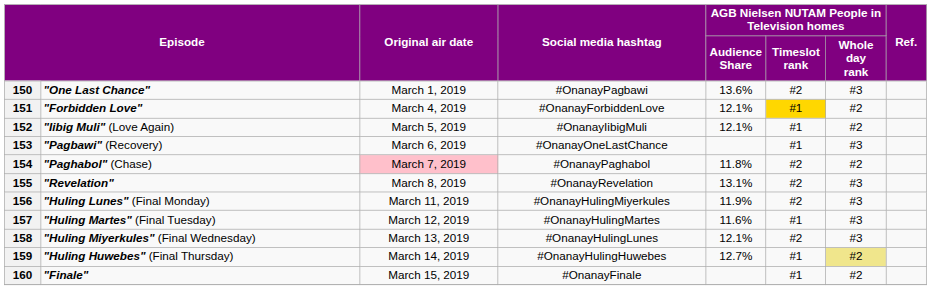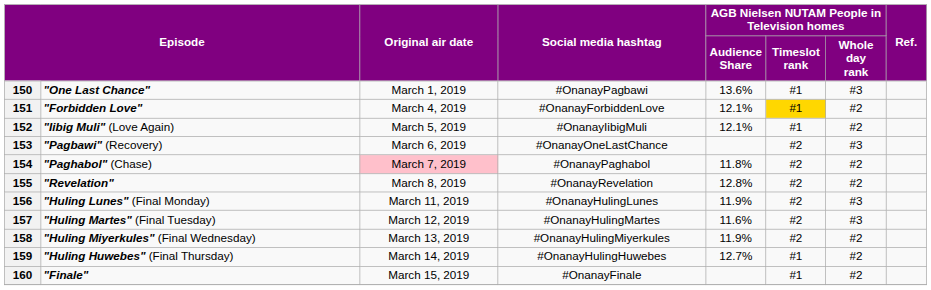150 | AGB Nielsen NUTAM People in Television homes / Timeslot rank: #2 -> #1
153 | AGB Nielsen NUTAM People in Television homes / Timeslot rank: #1 -> #2
155 | column 5: 13.1% -> 12.8%
155 | column 7: #3 -> #2
156 | Social media hashtag: #OnanayHulingMiyerkules -> #OnanayHulingLunes
157 | AGB Nielsen NUTAM People in Television homes / Timeslot rank: #1 -> #2
158 | Social media hashtag: #OnanayHulingLunes -> #OnanayHulingMiyerkules
158 | column 5: 12.1% -> 11.9%
158 | column 7: #3 -> #2
159 | column 7: khaki background -> no background
